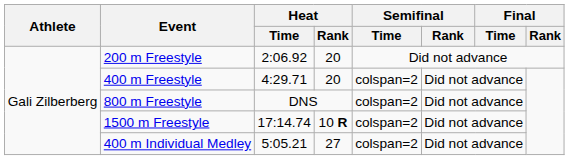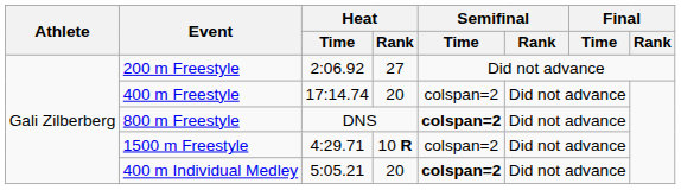200 m Freestyle | Heat / Rank: 20 -> 27
400 m Freestyle | Heat / Time: 4:29.71 -> 17:14.74
800 m Freestyle | Semifinal / Time: normal -> bold
1500 m Freestyle | Heat / Time: 17:14.74 -> 4:29.71
400 m Individual Medley | Heat / Rank: 27 -> 20
400 m Individual Medley | Semifinal / Time: normal -> bold
